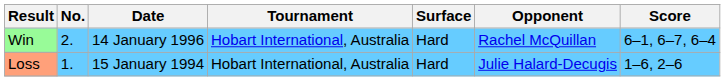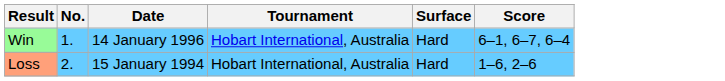- column: Opponent | Rachel McQuillan | Julie Halard-Decugis
Win | No.: 2. -> 1.
Loss | No.: 1. -> 2.
